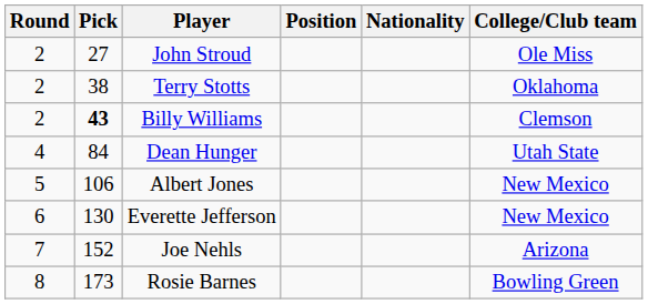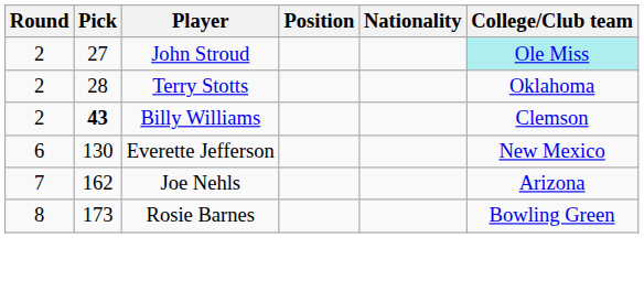John Stroud | College/Club team: no background -> paleturquoise background
Terry Stotts | Pick: 38 -> 28
- row: 4 | 84 | Dean Hunger | Utah State
- row: 5 | 106 | Albert Jones | New Mexico
Joe Nehls | Pick: 152 -> 162
